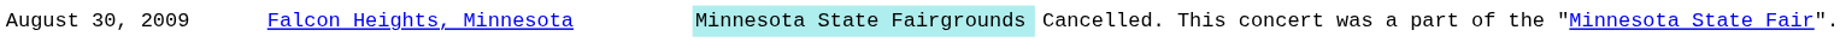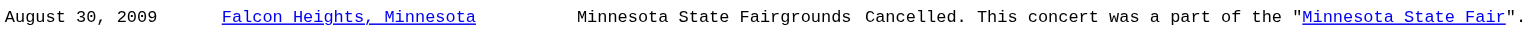August 30, 2009 | column 3: paleturquoise background -> no background
